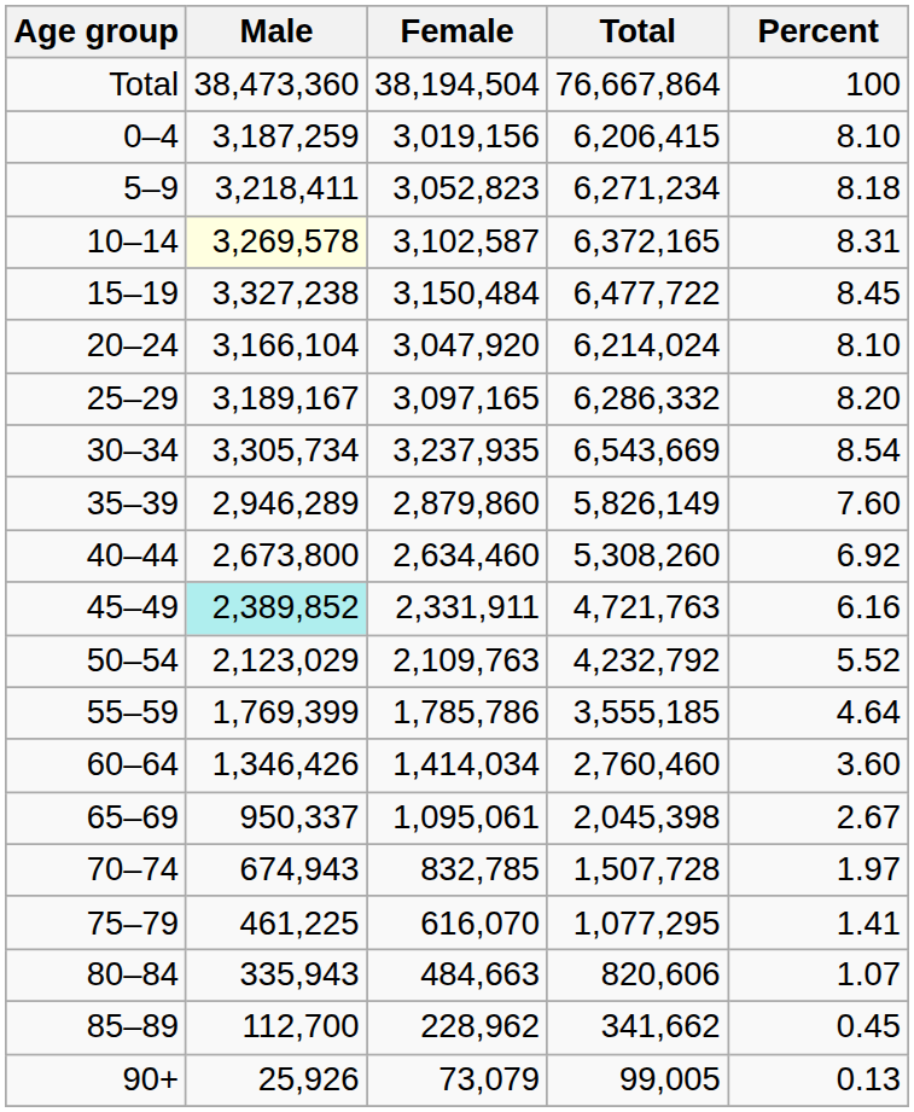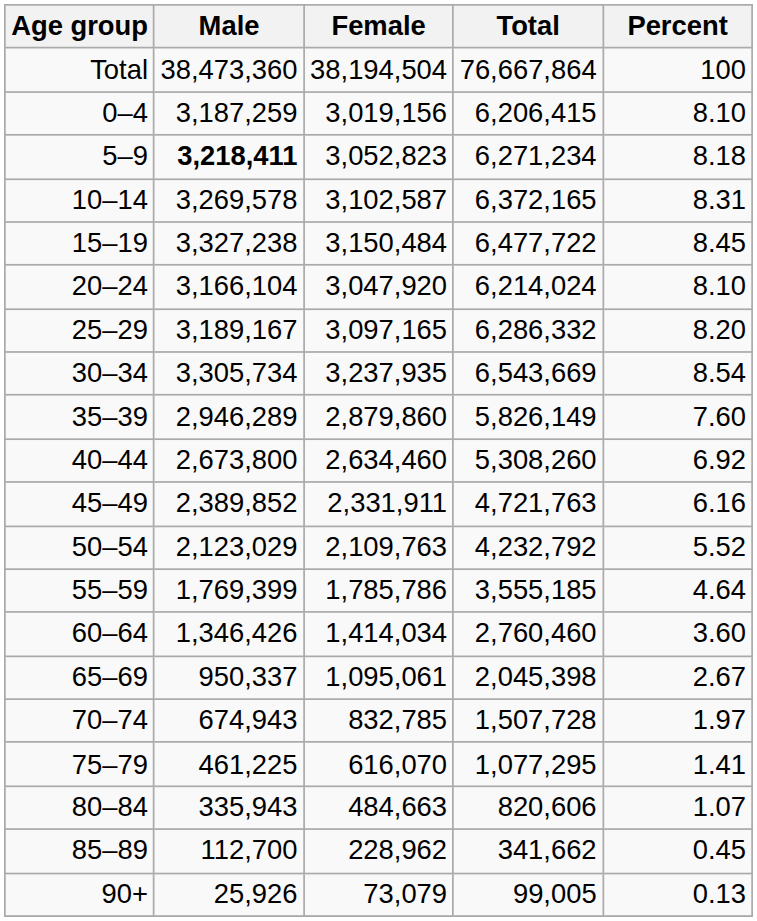5–9 | Male: normal -> bold
10–14 | Male: lightyellow background -> no background
45–49 | Male: paleturquoise background -> no background
